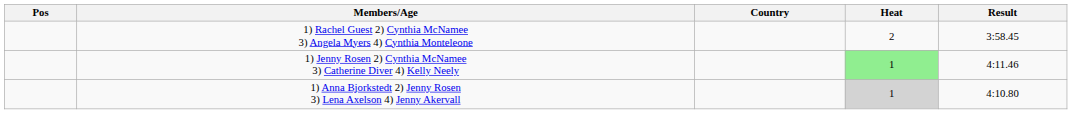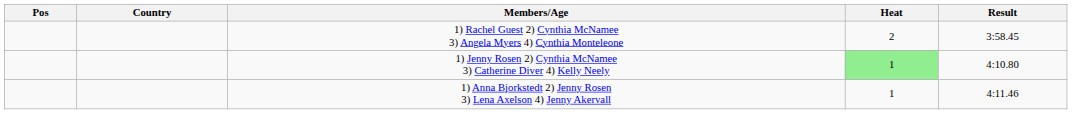columns swapped: Country <-> Members/Age
row 3 | Result: 4:11.46 -> 4:10.80
row 4 | Heat: lightgrey background -> no background
row 4 | Result: 4:10.80 -> 4:11.46
